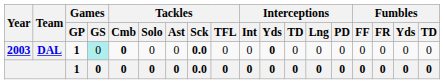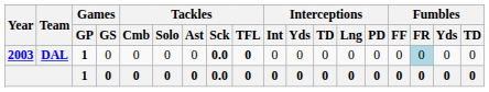DAL | Games / GS: paleturquoise background -> no background
DAL | Tackles / Cmb: bold -> normal
DAL | Tackles / TFL: normal -> bold
DAL | Interceptions / Yds: bold -> normal
DAL | Fumbles / FR: no background -> lightblue background
